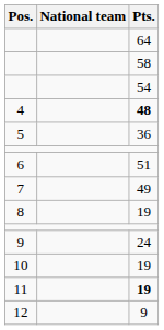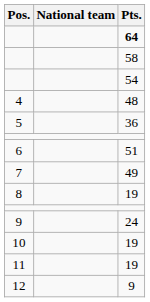64 | Pts.: normal -> bold
48 | Pts.: bold -> normal
11 / 19 | Pts.: bold -> normal
